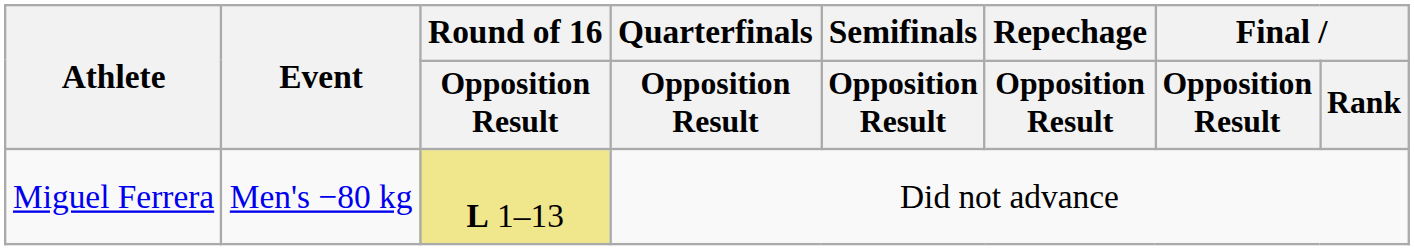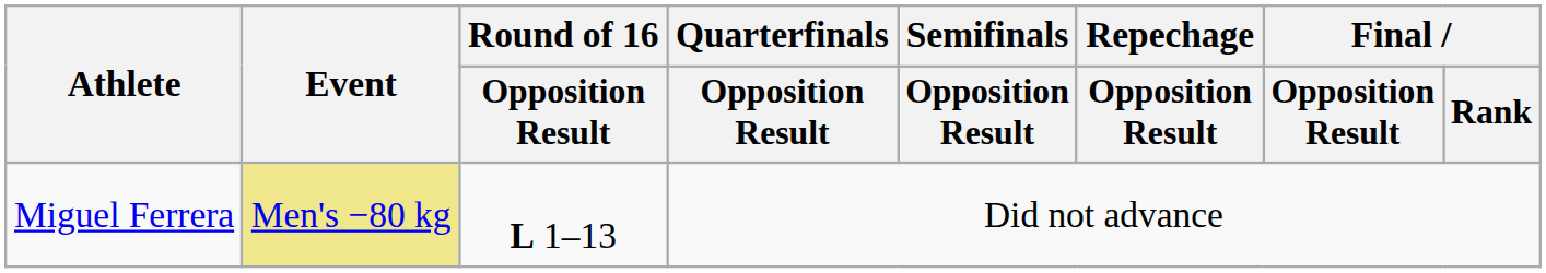Miguel Ferrera | Event: no background -> khaki background
Miguel Ferrera | Round of 16 / Opposition Result: khaki background -> no background
